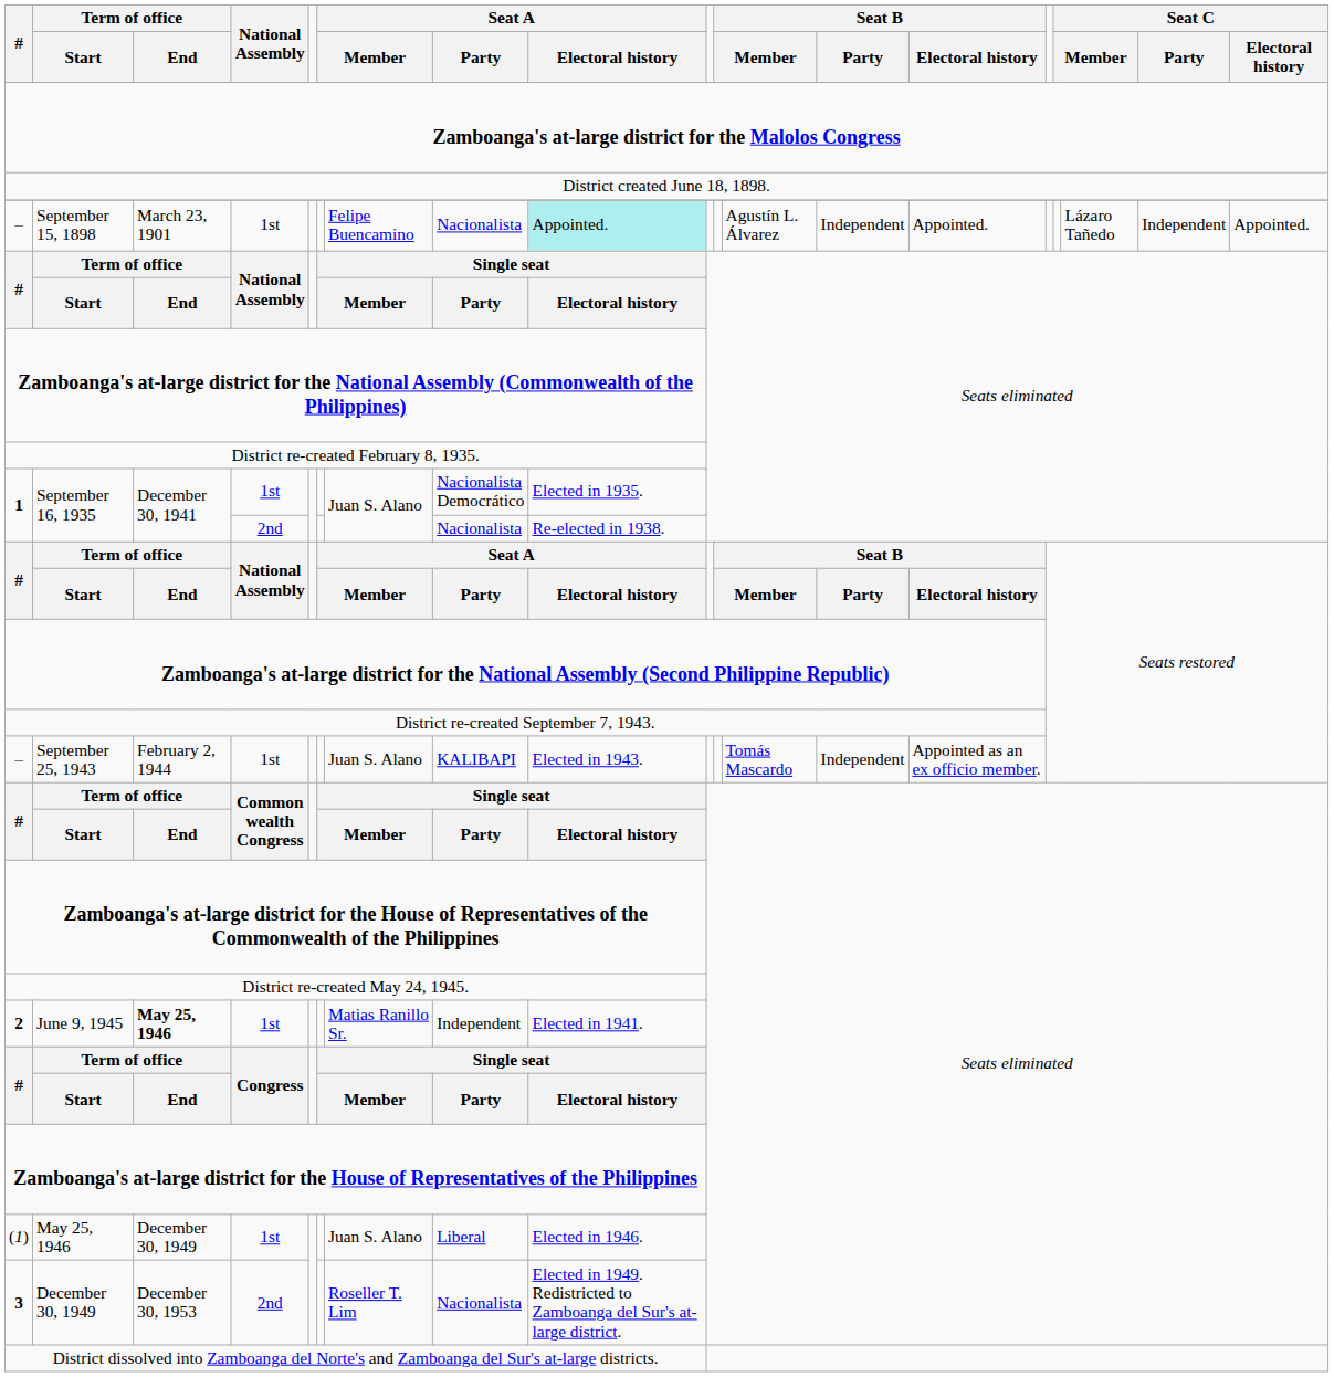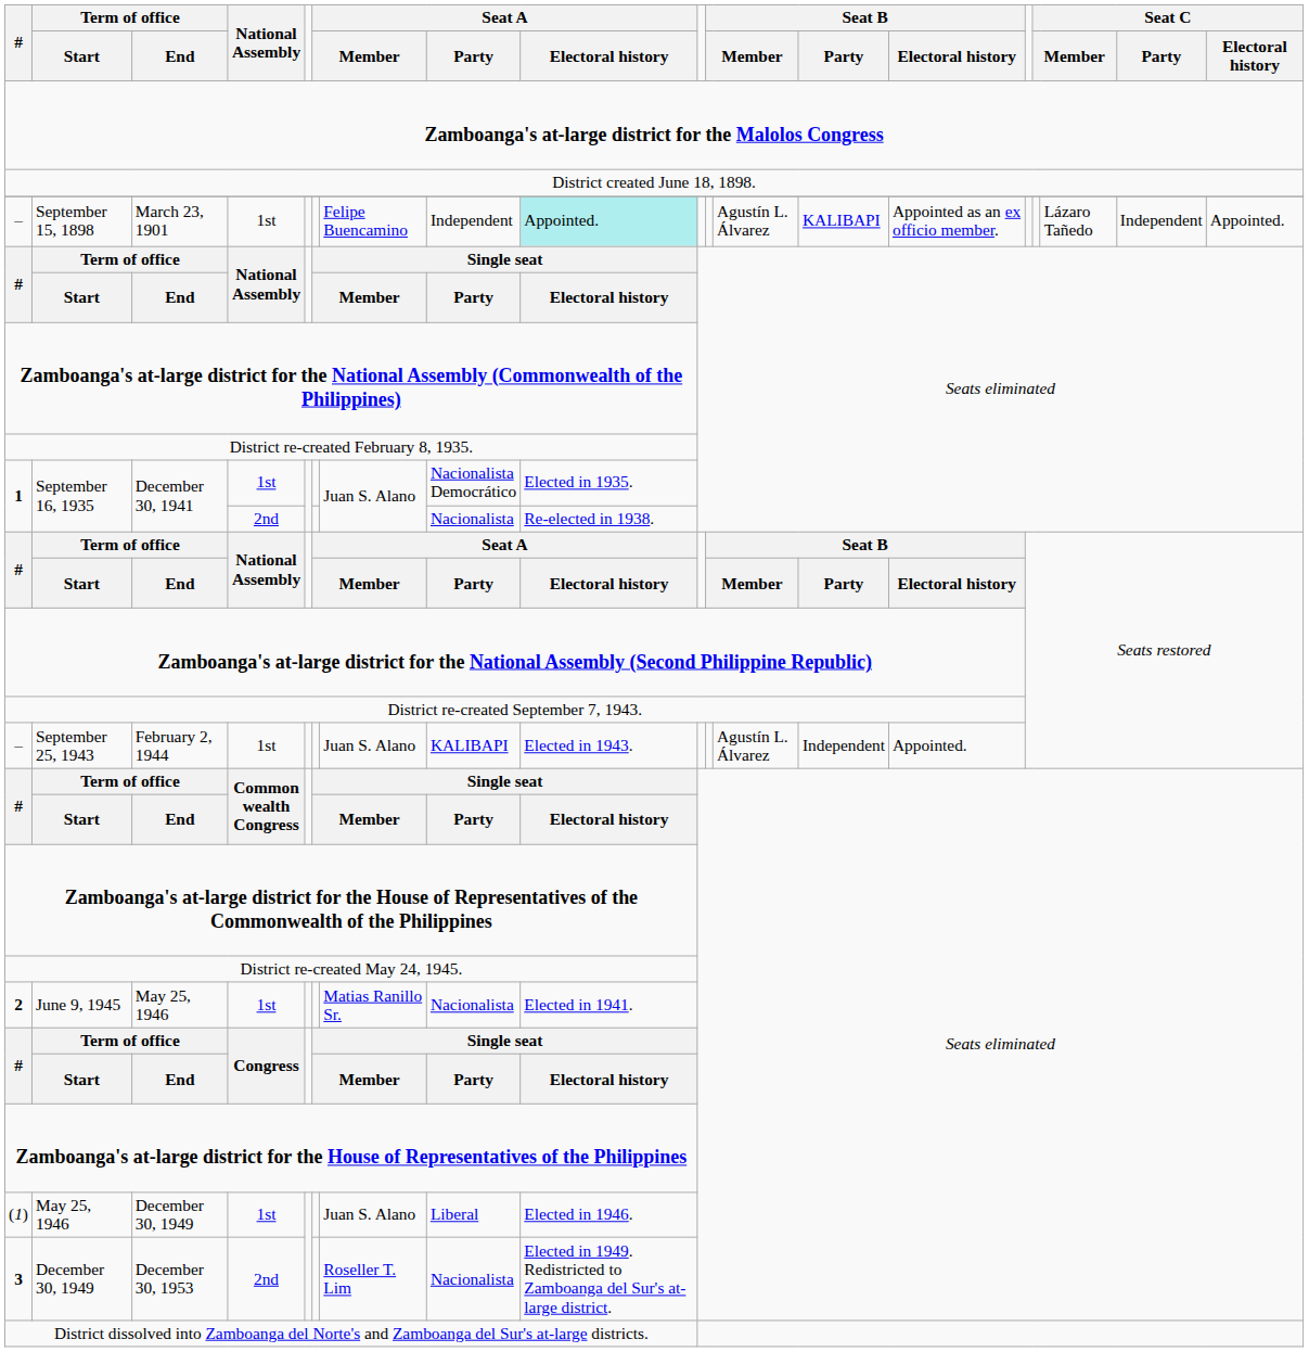September 15, 1898 | Seat A / Party: Nacionalista -> Independent
September 15, 1898 | Seat B / Party: Independent -> KALIBAPI
September 15, 1898 | Seat B / Electoral history: Appointed. -> Appointed as an ex officio member.
September 25, 1943 | column 12: Tomás Mascardo -> Agustín L. Álvarez
September 25, 1943 | Seat B / Electoral history: Appointed as an ex officio member. -> Appointed.
June 9, 1945 | Term of office / End: bold -> normal
June 9, 1945 | Seat A / Party: Independent -> Nacionalista
